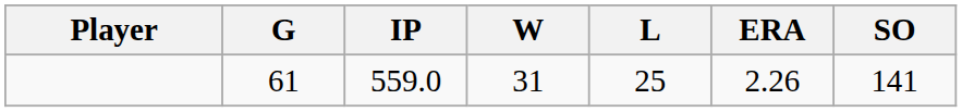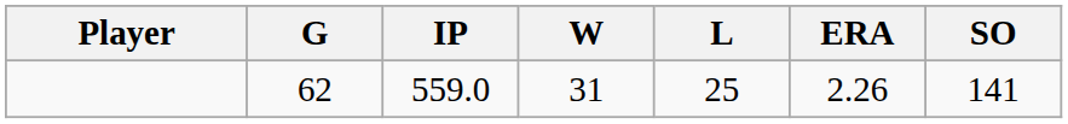row 2 | G: 61 -> 62
